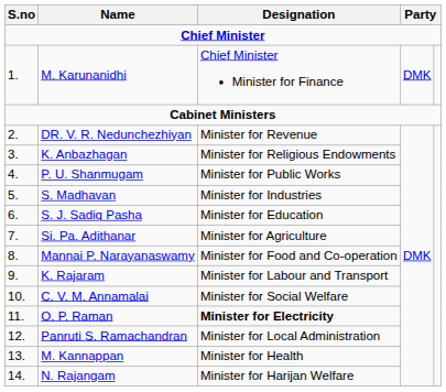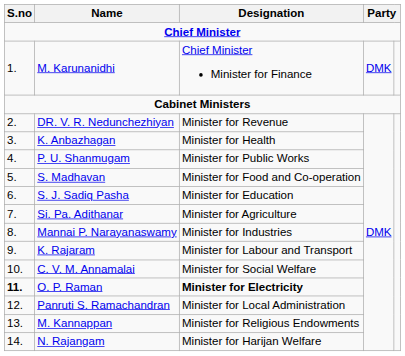K. Anbazhagan | Designation: Minister for Religious Endowments -> Minister for Health
S. Madhavan | Designation: Minister for Industries -> Minister for Food and Co-operation
Mannai P. Narayanaswamy | Designation: Minister for Food and Co-operation -> Minister for Industries
O. P. Raman | S.no: normal -> bold
M. Kannappan | Designation: Minister for Health -> Minister for Religious Endowments
